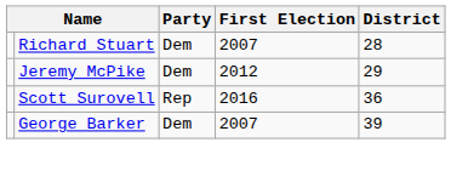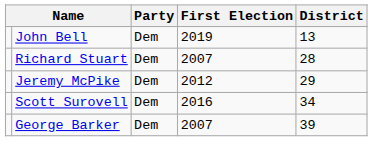+ row: John Bell | Dem | 2019 | 13
Scott Surovell | Party: Rep -> Dem
Scott Surovell | District: 36 -> 34
